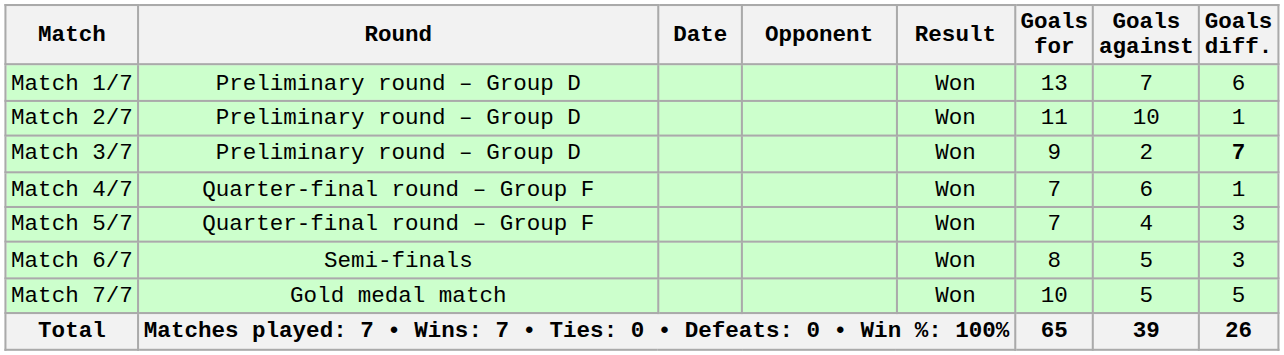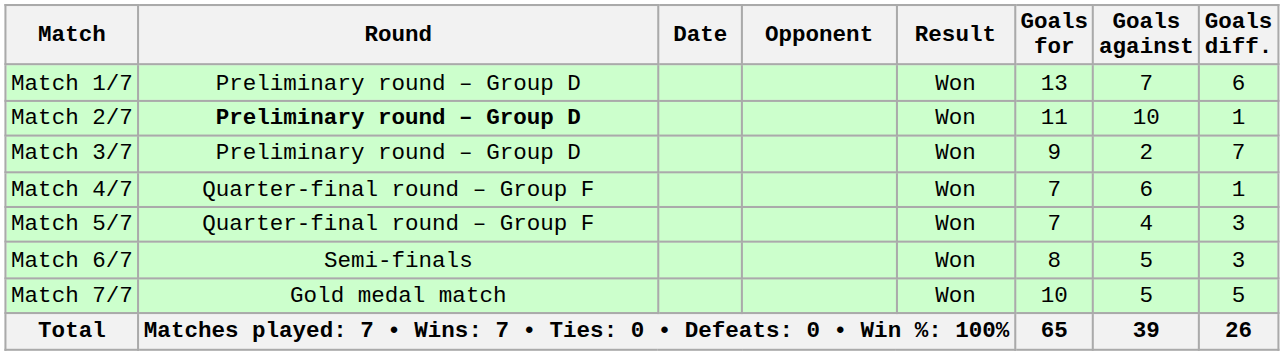Match 2/7 | Round: normal -> bold
Match 3/7 | Goals diff.: bold -> normal
